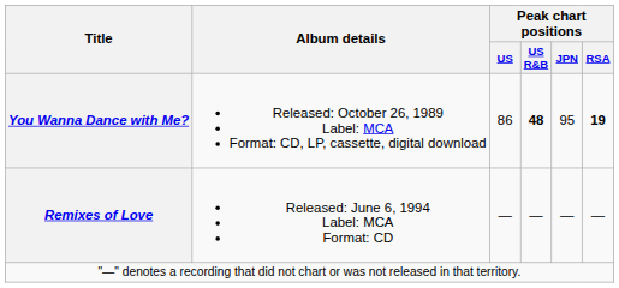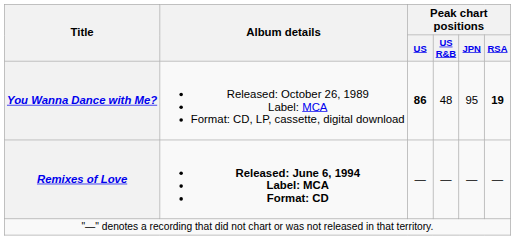You Wanna Dance with Me? | Peak chart positions / US: normal -> bold
You Wanna Dance with Me? | Peak chart positions / US R&B: bold -> normal
Remixes of Love | Album details: normal -> bold
